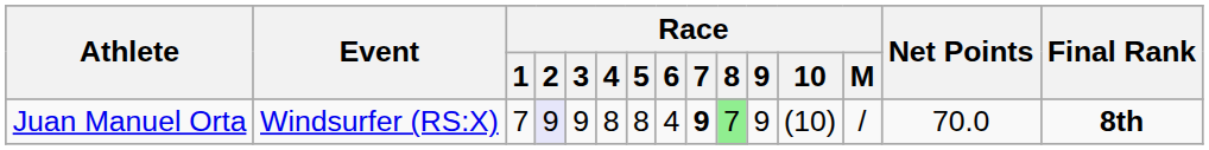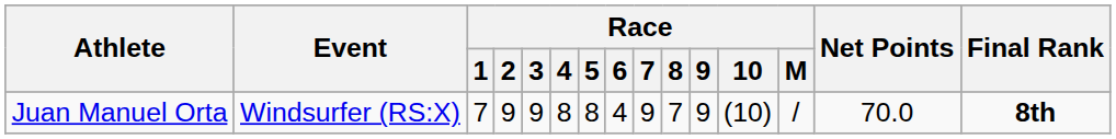Juan Manuel Orta | Race / 2: lavender background -> no background
Juan Manuel Orta | Race / 7: bold -> normal
Juan Manuel Orta | Race / 8: lightgreen background -> no background
